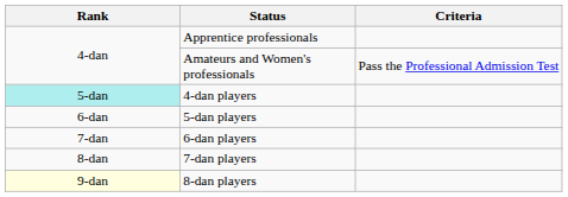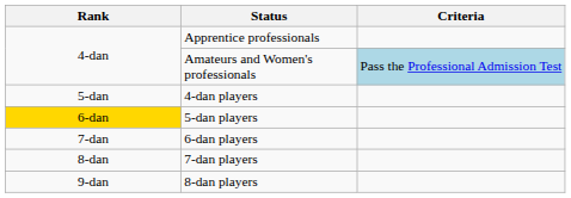Amateurs and Women's professionals | Criteria: no background -> lightblue background
4-dan players | Rank: paleturquoise background -> no background
5-dan players | Rank: no background -> gold background
8-dan players | Rank: lightyellow background -> no background
